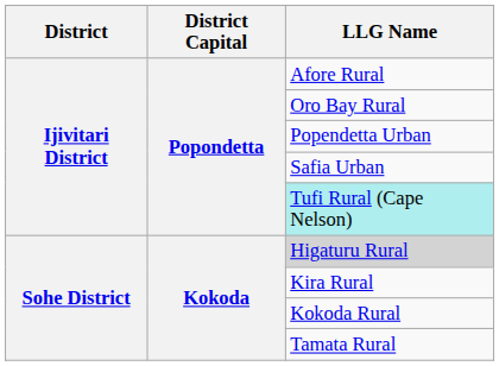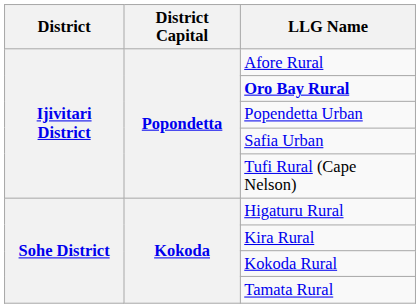Oro Bay Rural | LLG Name: normal -> bold
Tufi Rural (Cape Nelson) | LLG Name: paleturquoise background -> no background
Higaturu Rural | LLG Name: lightgrey background -> no background
